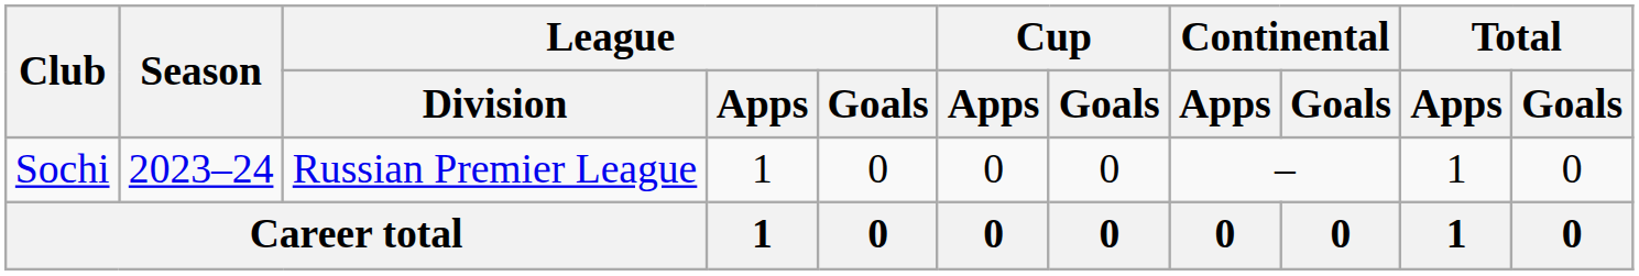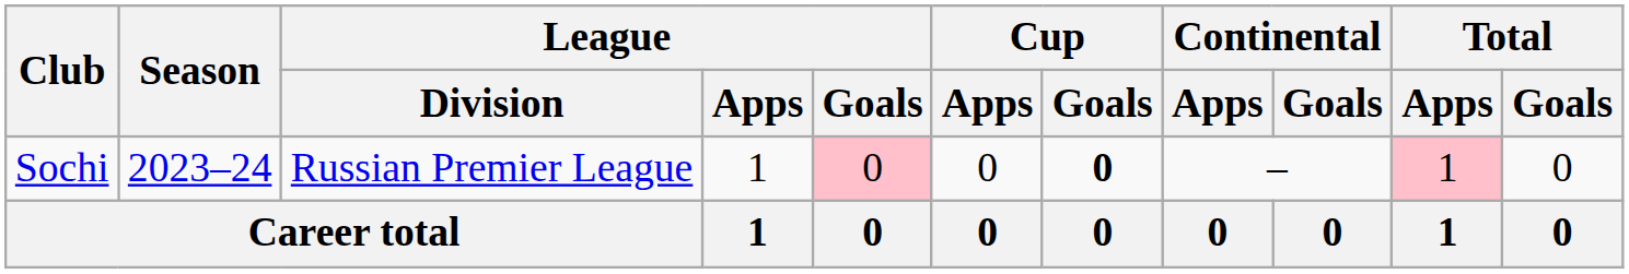Sochi | League / Goals: no background -> pink background
Sochi | Cup / Goals: normal -> bold
Sochi | Total / Apps: no background -> pink background
